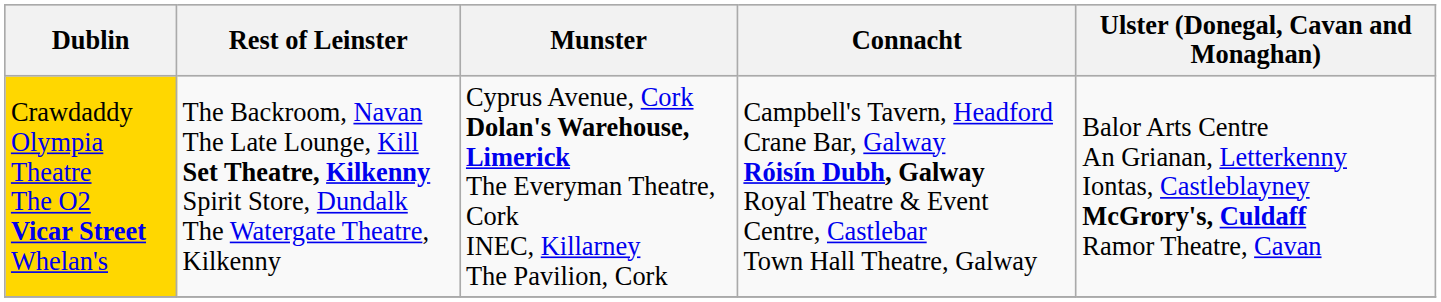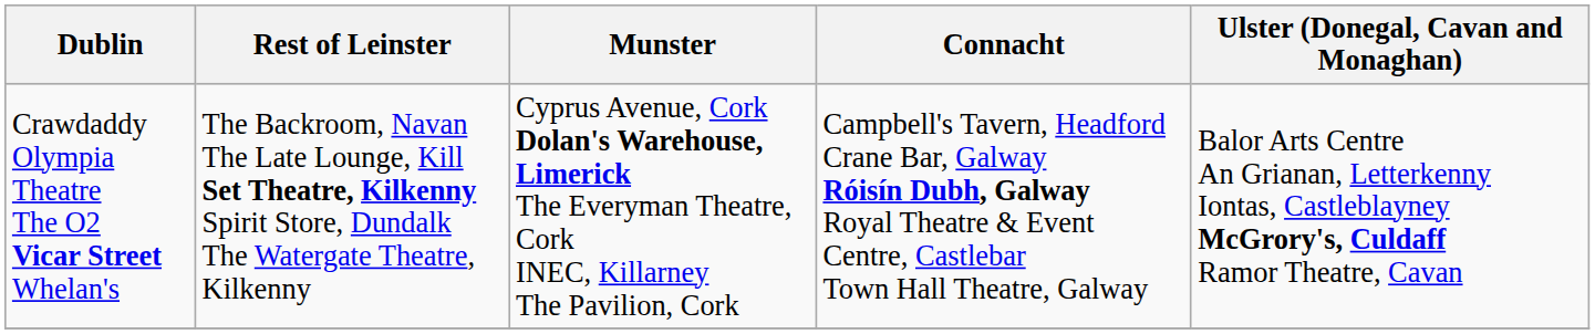Crawdaddy Olympia Theatre The O2 Vicar Street Whelan's | Dublin: gold background -> no background
